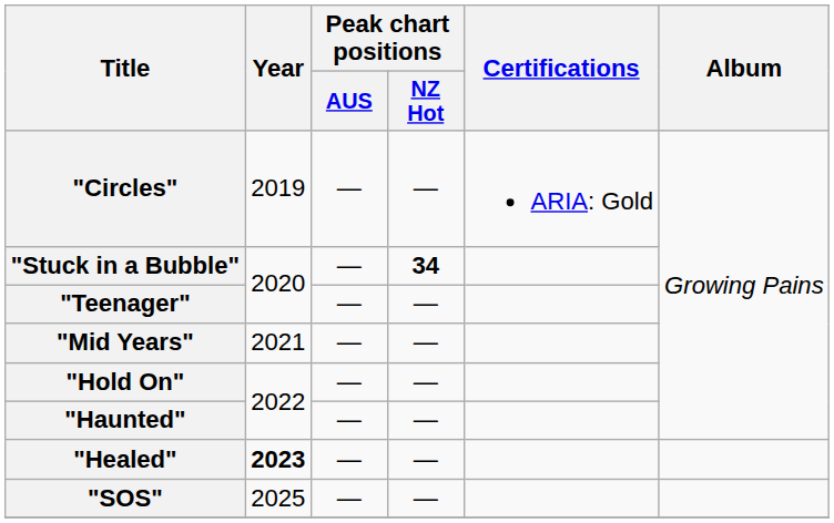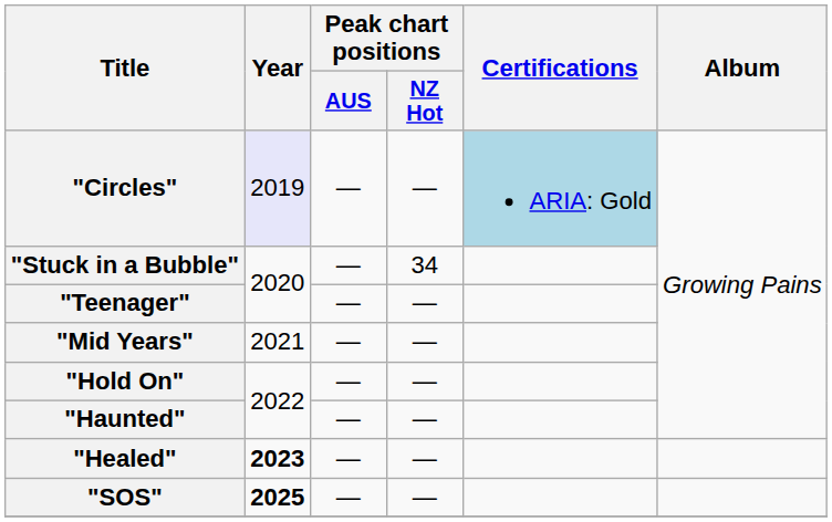"Circles" | Year: no background -> lavender background
"Circles" | Certifications: no background -> lightblue background
"Stuck in a Bubble" | Peak chart positions / NZ Hot: bold -> normal
"SOS" | Year: normal -> bold
